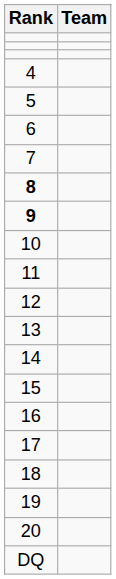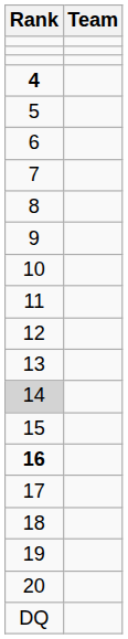row 5 | Rank: normal -> bold
row 9 | Rank: bold -> normal
row 10 | Rank: bold -> normal
row 15 | Rank: no background -> lightgrey background
row 17 | Rank: normal -> bold
